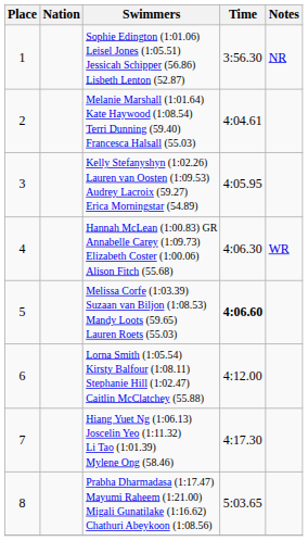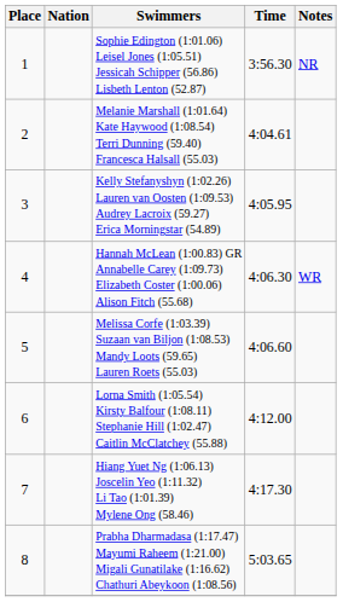row 6 | Time: bold -> normal
